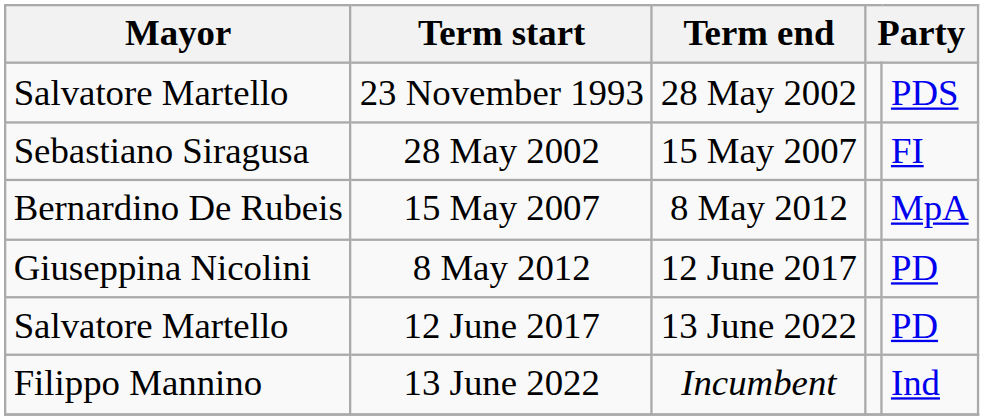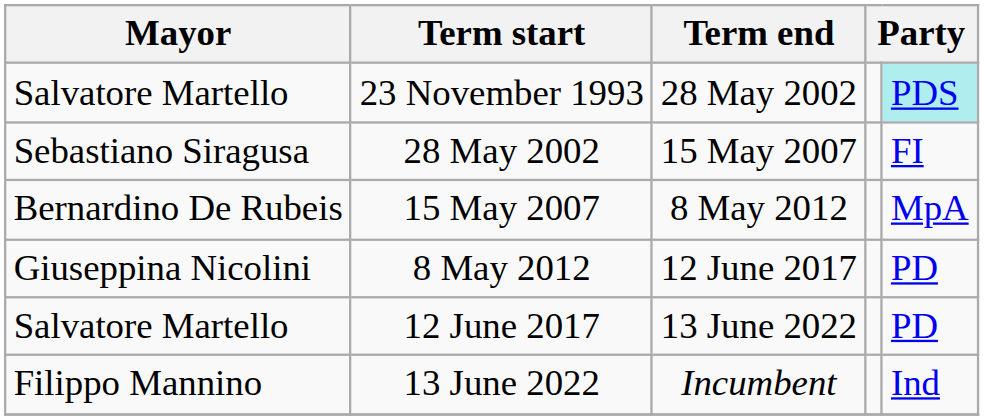23 November 1993 | column 5: no background -> paleturquoise background
